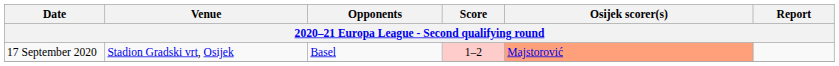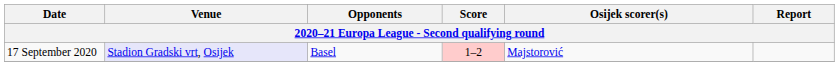17 September 2020 | Venue: no background -> lavender background
17 September 2020 | Osijek scorer(s): lightsalmon background -> no background
